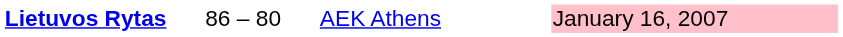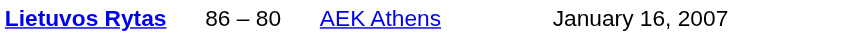Lietuvos Rytas | column 4: pink background -> no background
